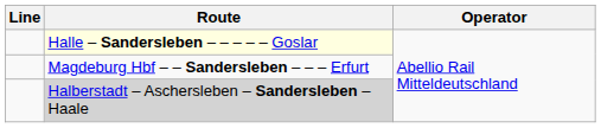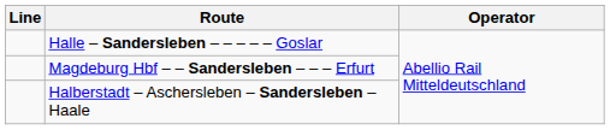Halle – Sandersleben – – – – – Goslar | Route: lightyellow background -> no background
Halberstadt – Aschersleben – Sandersleben – Haale | Route: lightgrey background -> no background
